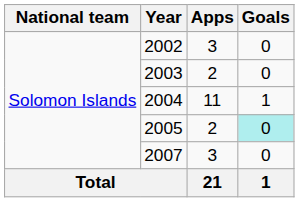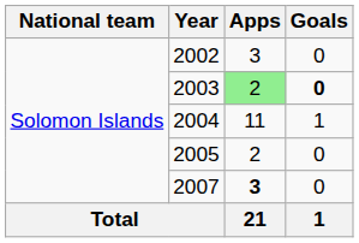2003 | Apps: no background -> lightgreen background
2003 | Goals: normal -> bold
2005 | Goals: paleturquoise background -> no background
2007 | Apps: normal -> bold
